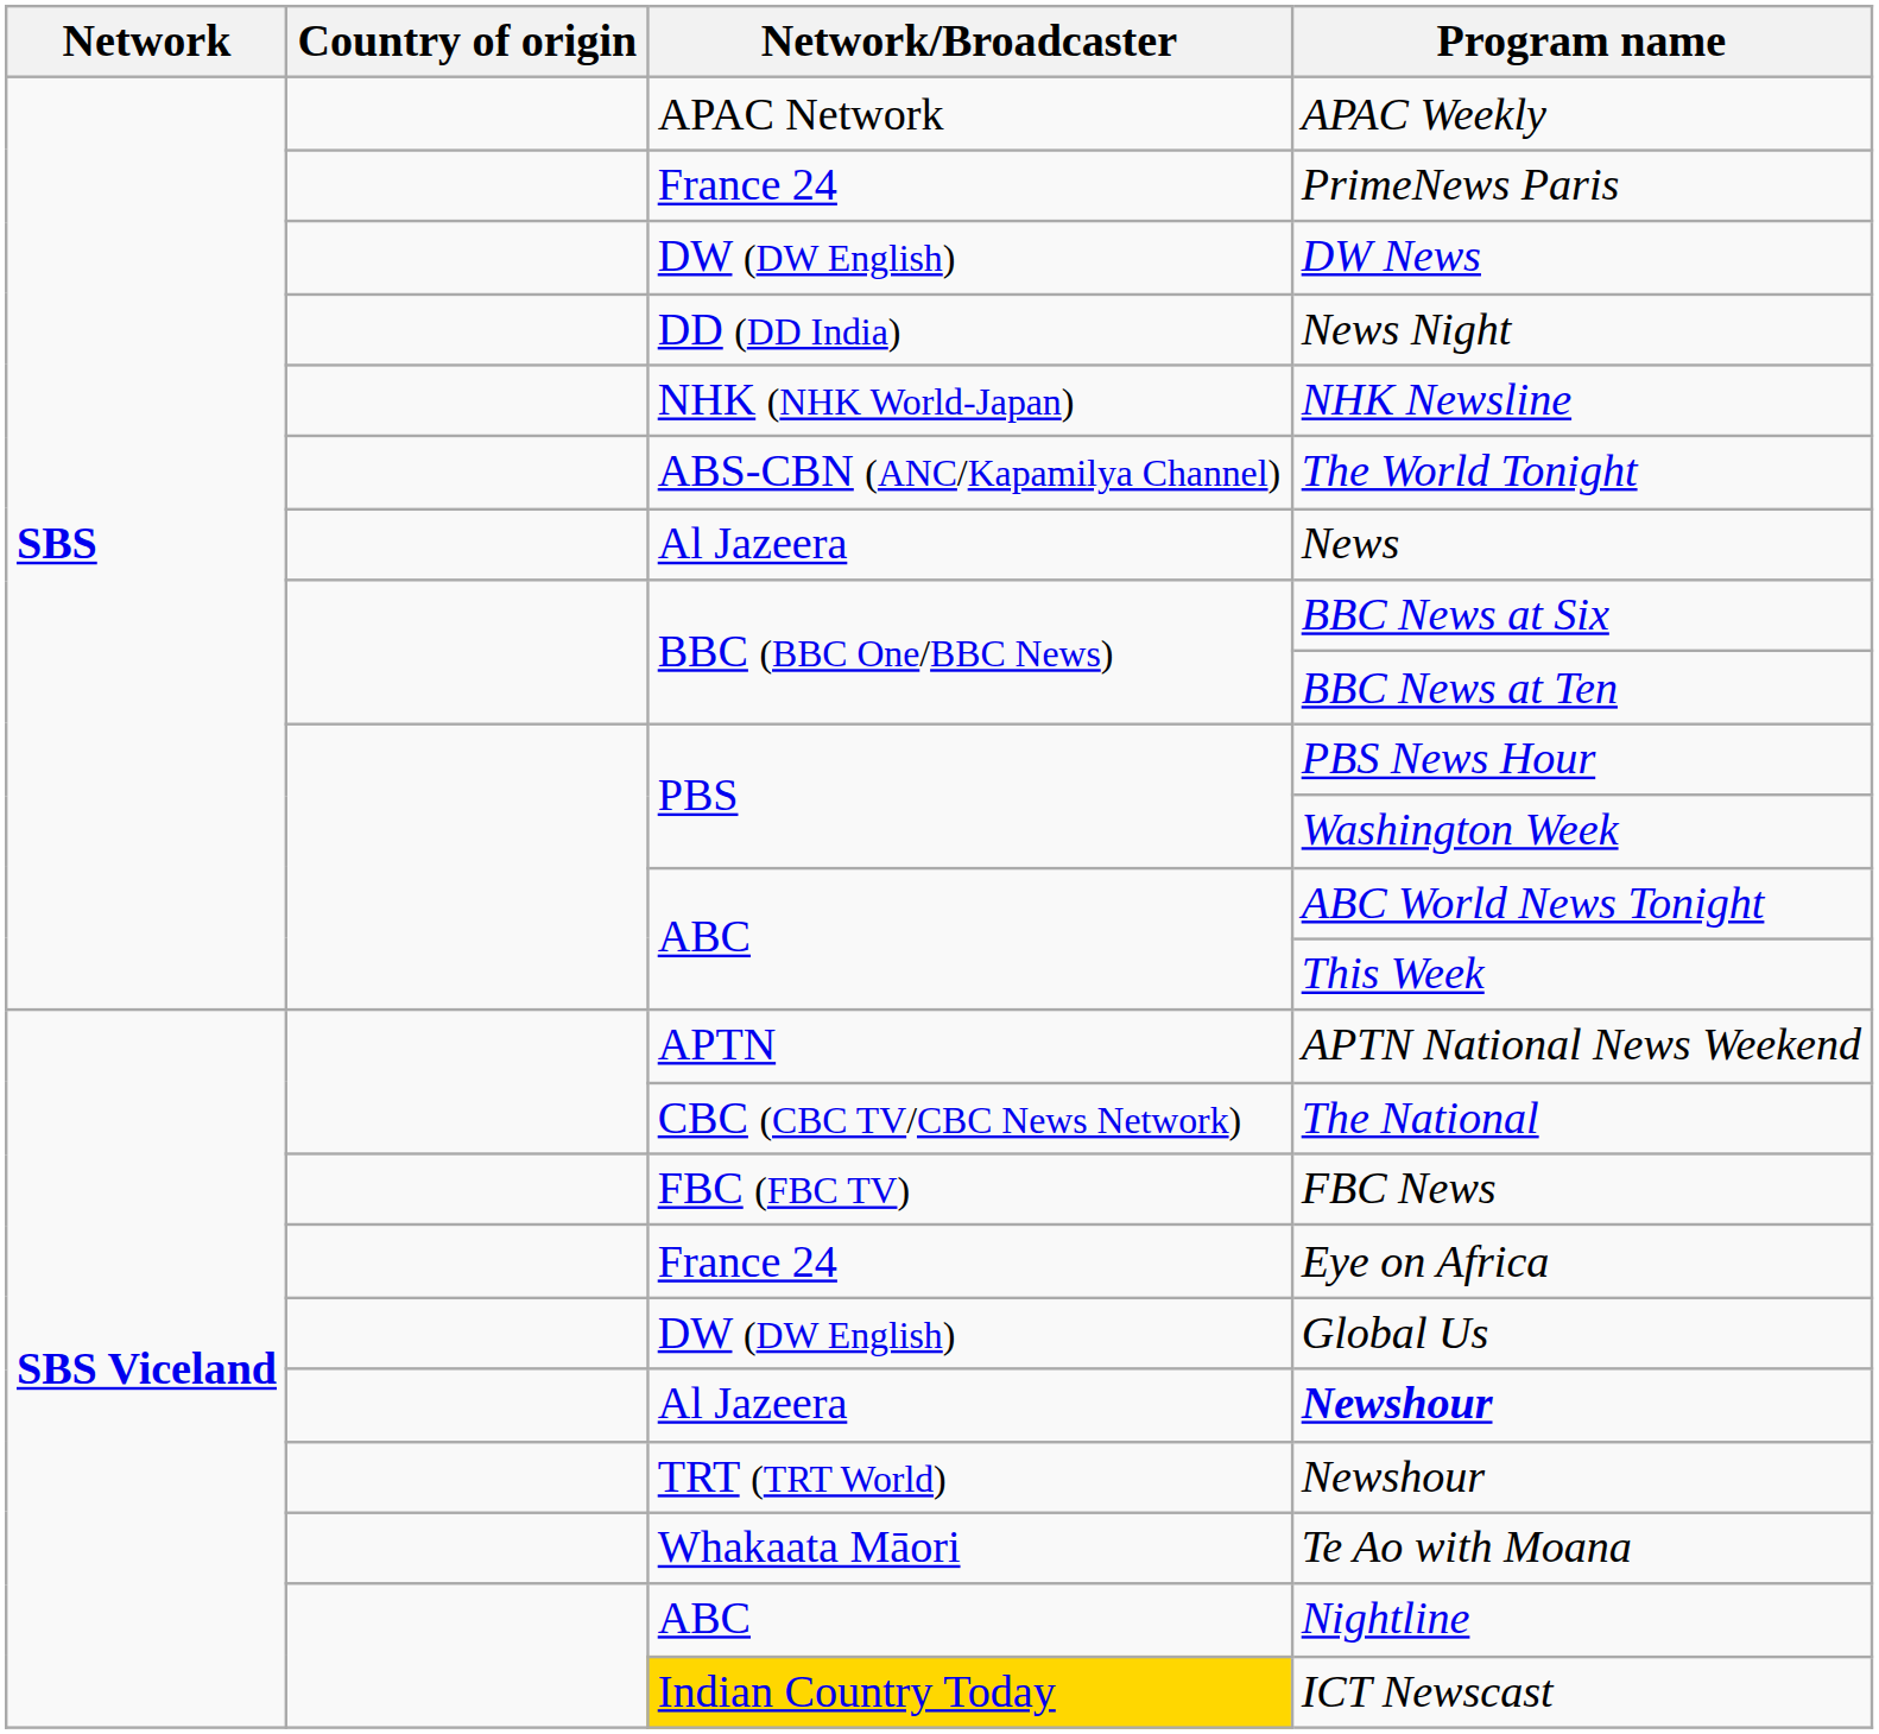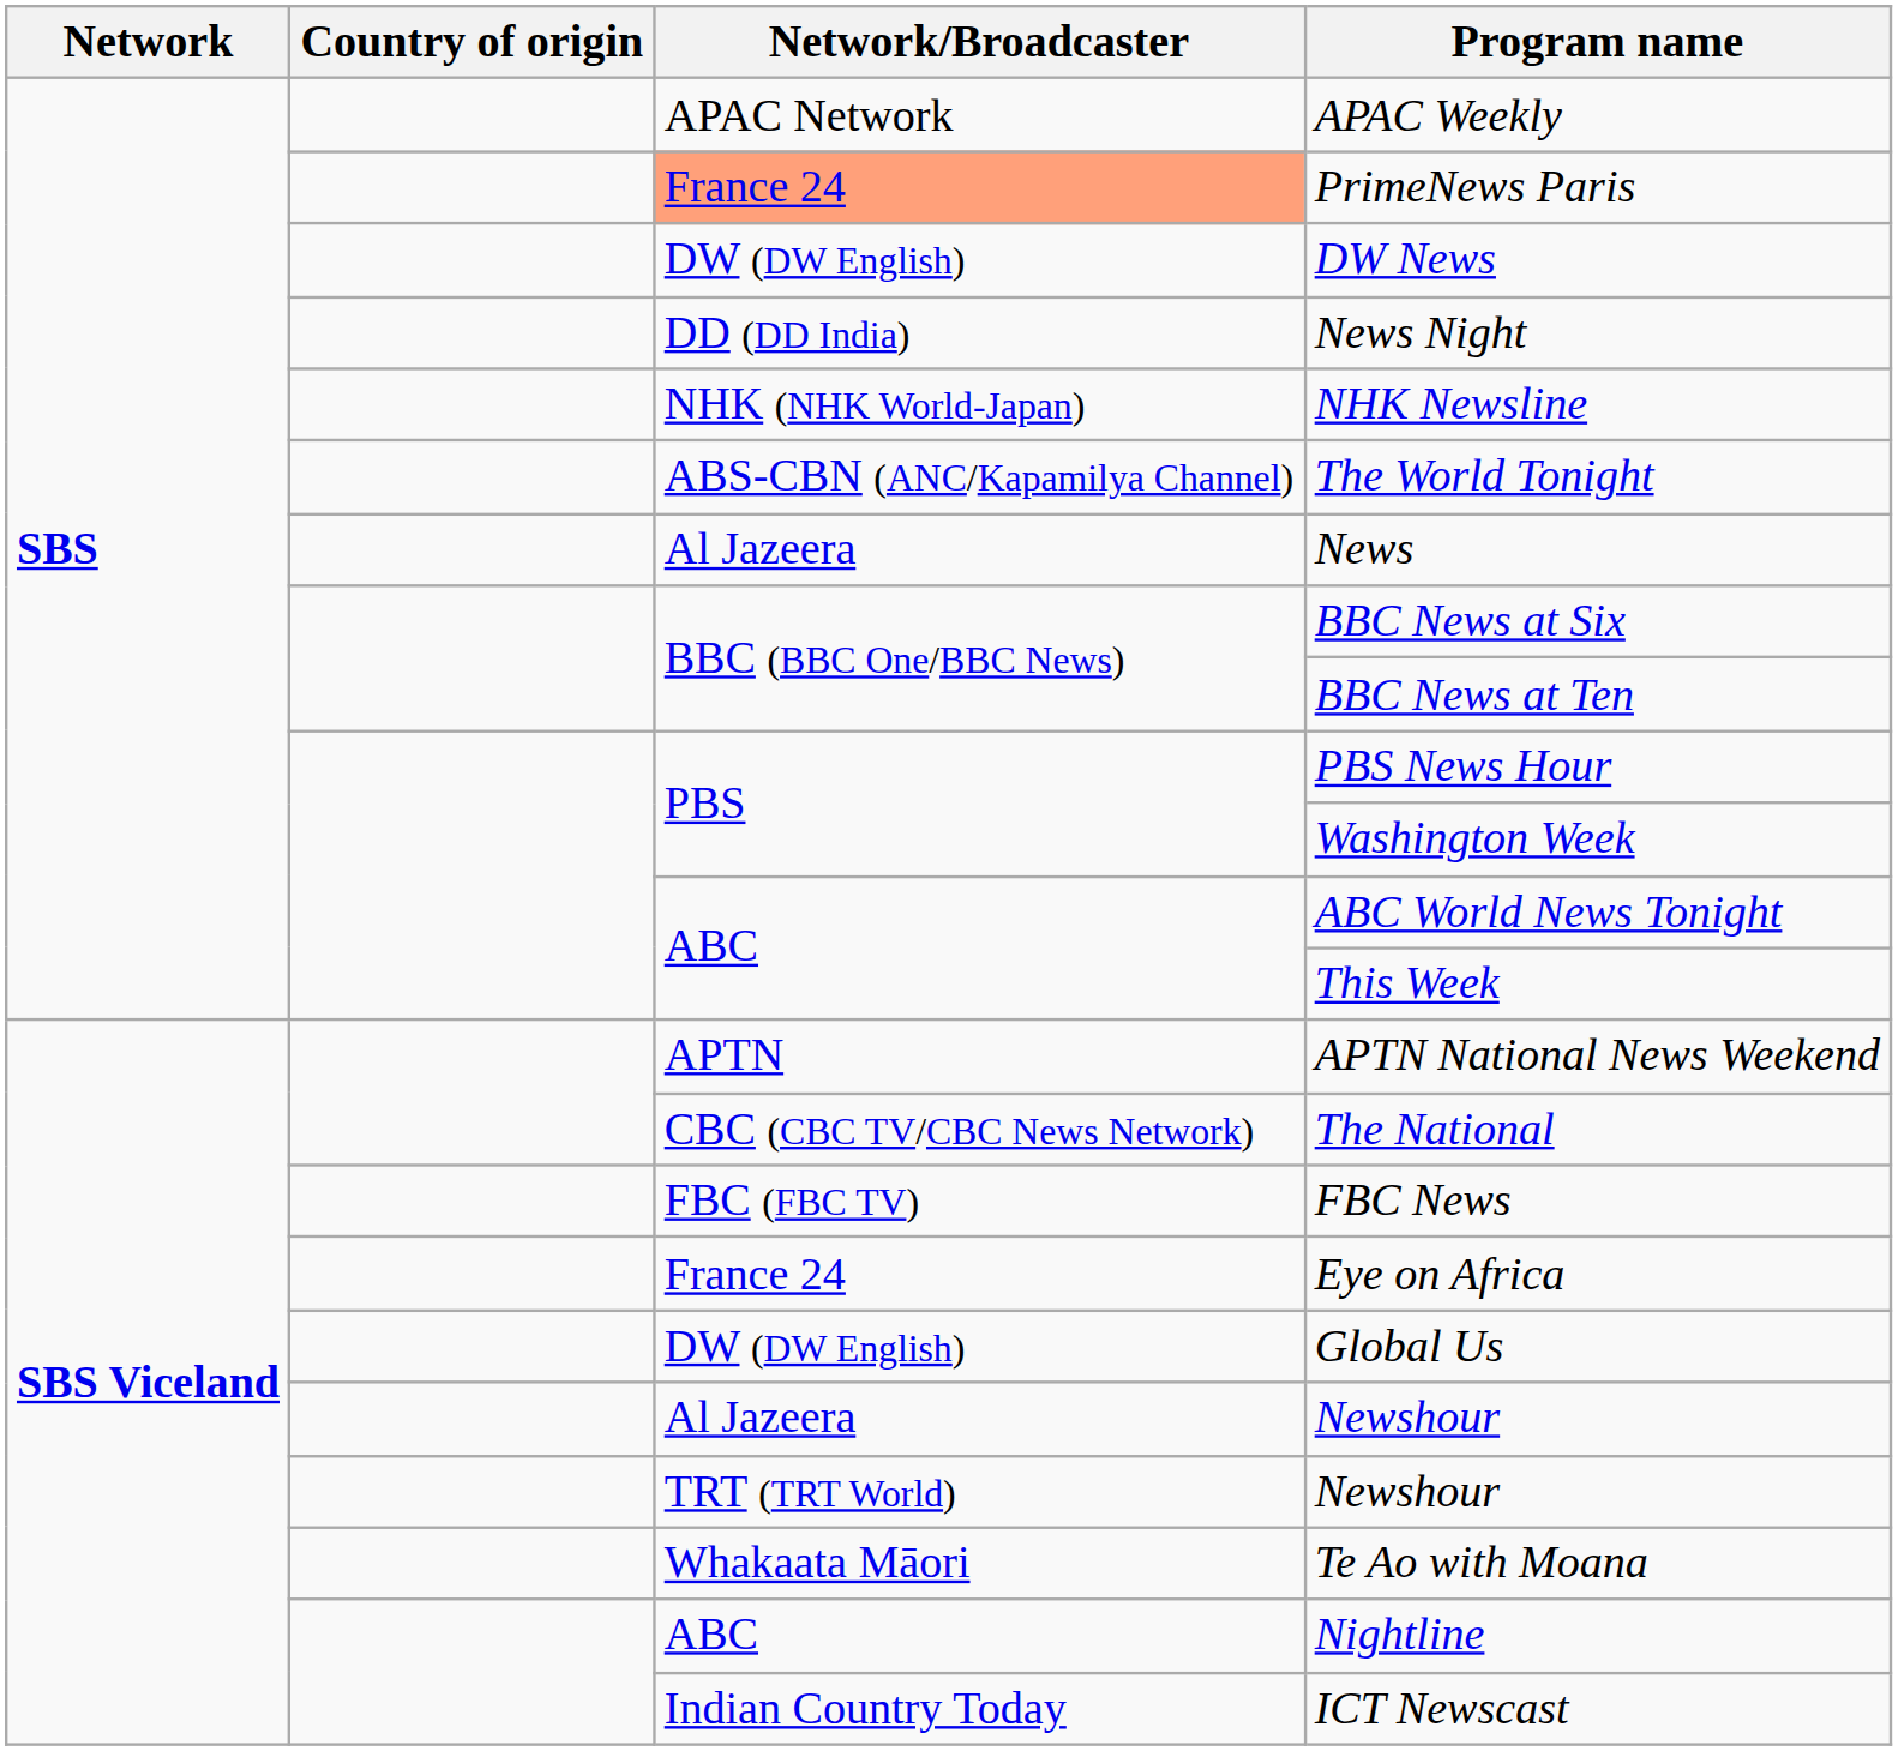PrimeNews Paris | Network/Broadcaster: no background -> lightsalmon background
Al Jazeera / Newshour | Program name: bold -> normal
ICT Newscast | Network/Broadcaster: gold background -> no background
